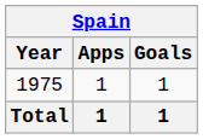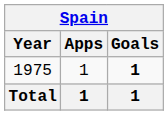1975 | Goals: normal -> bold
